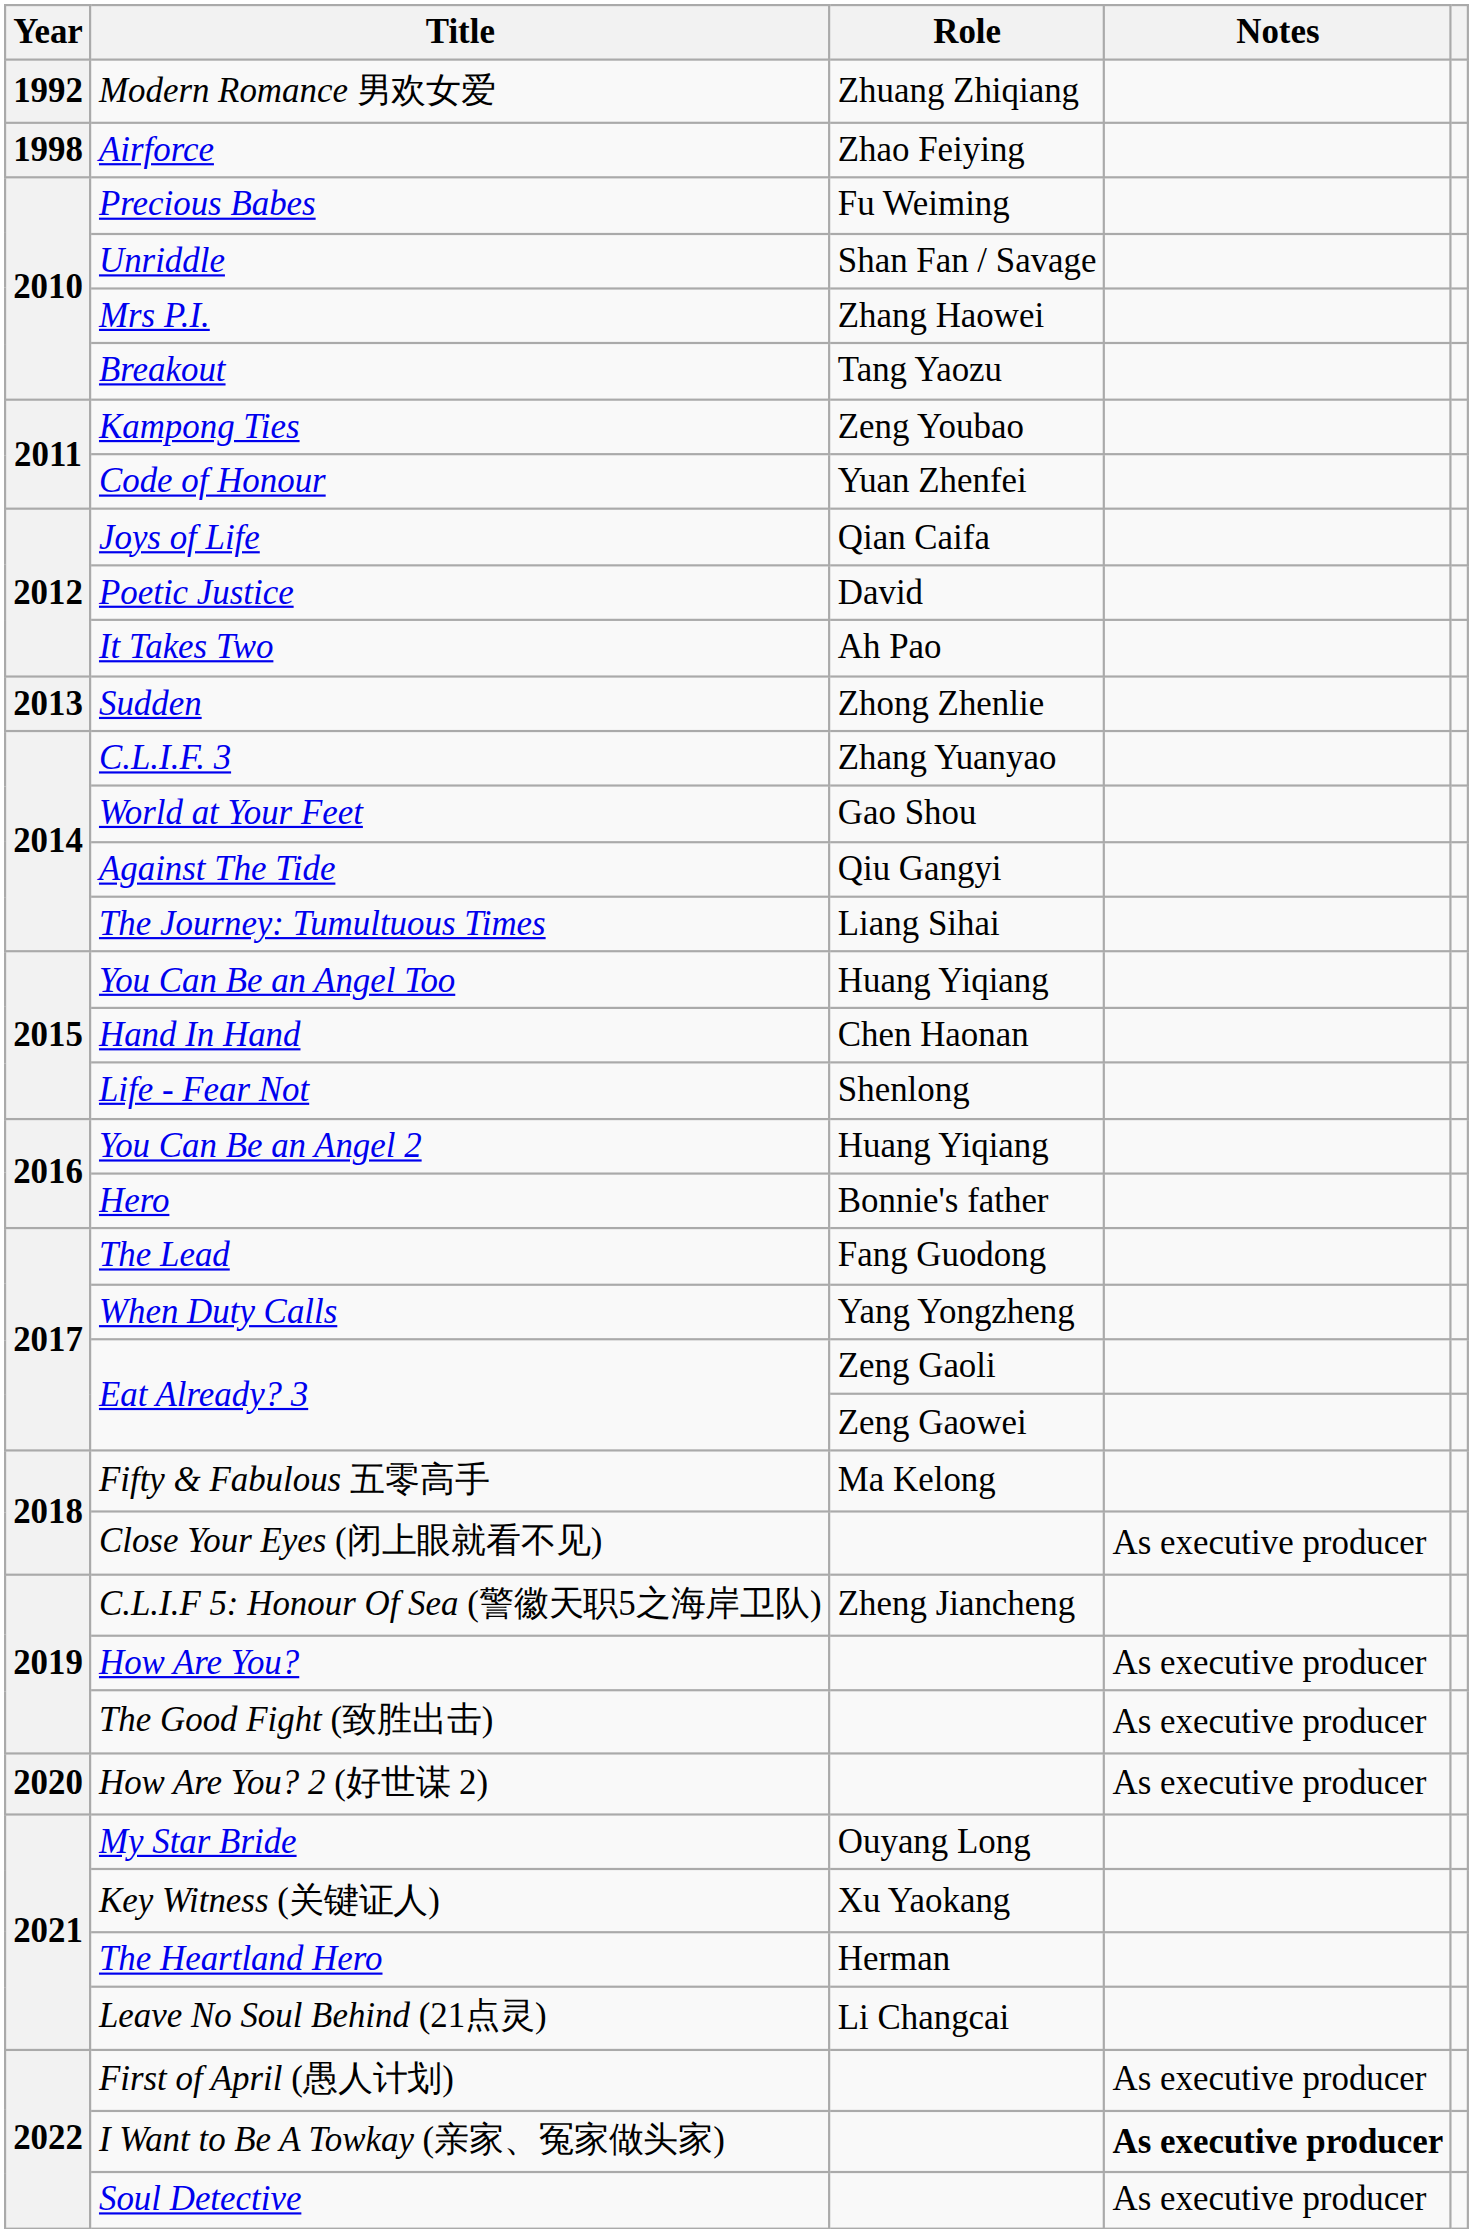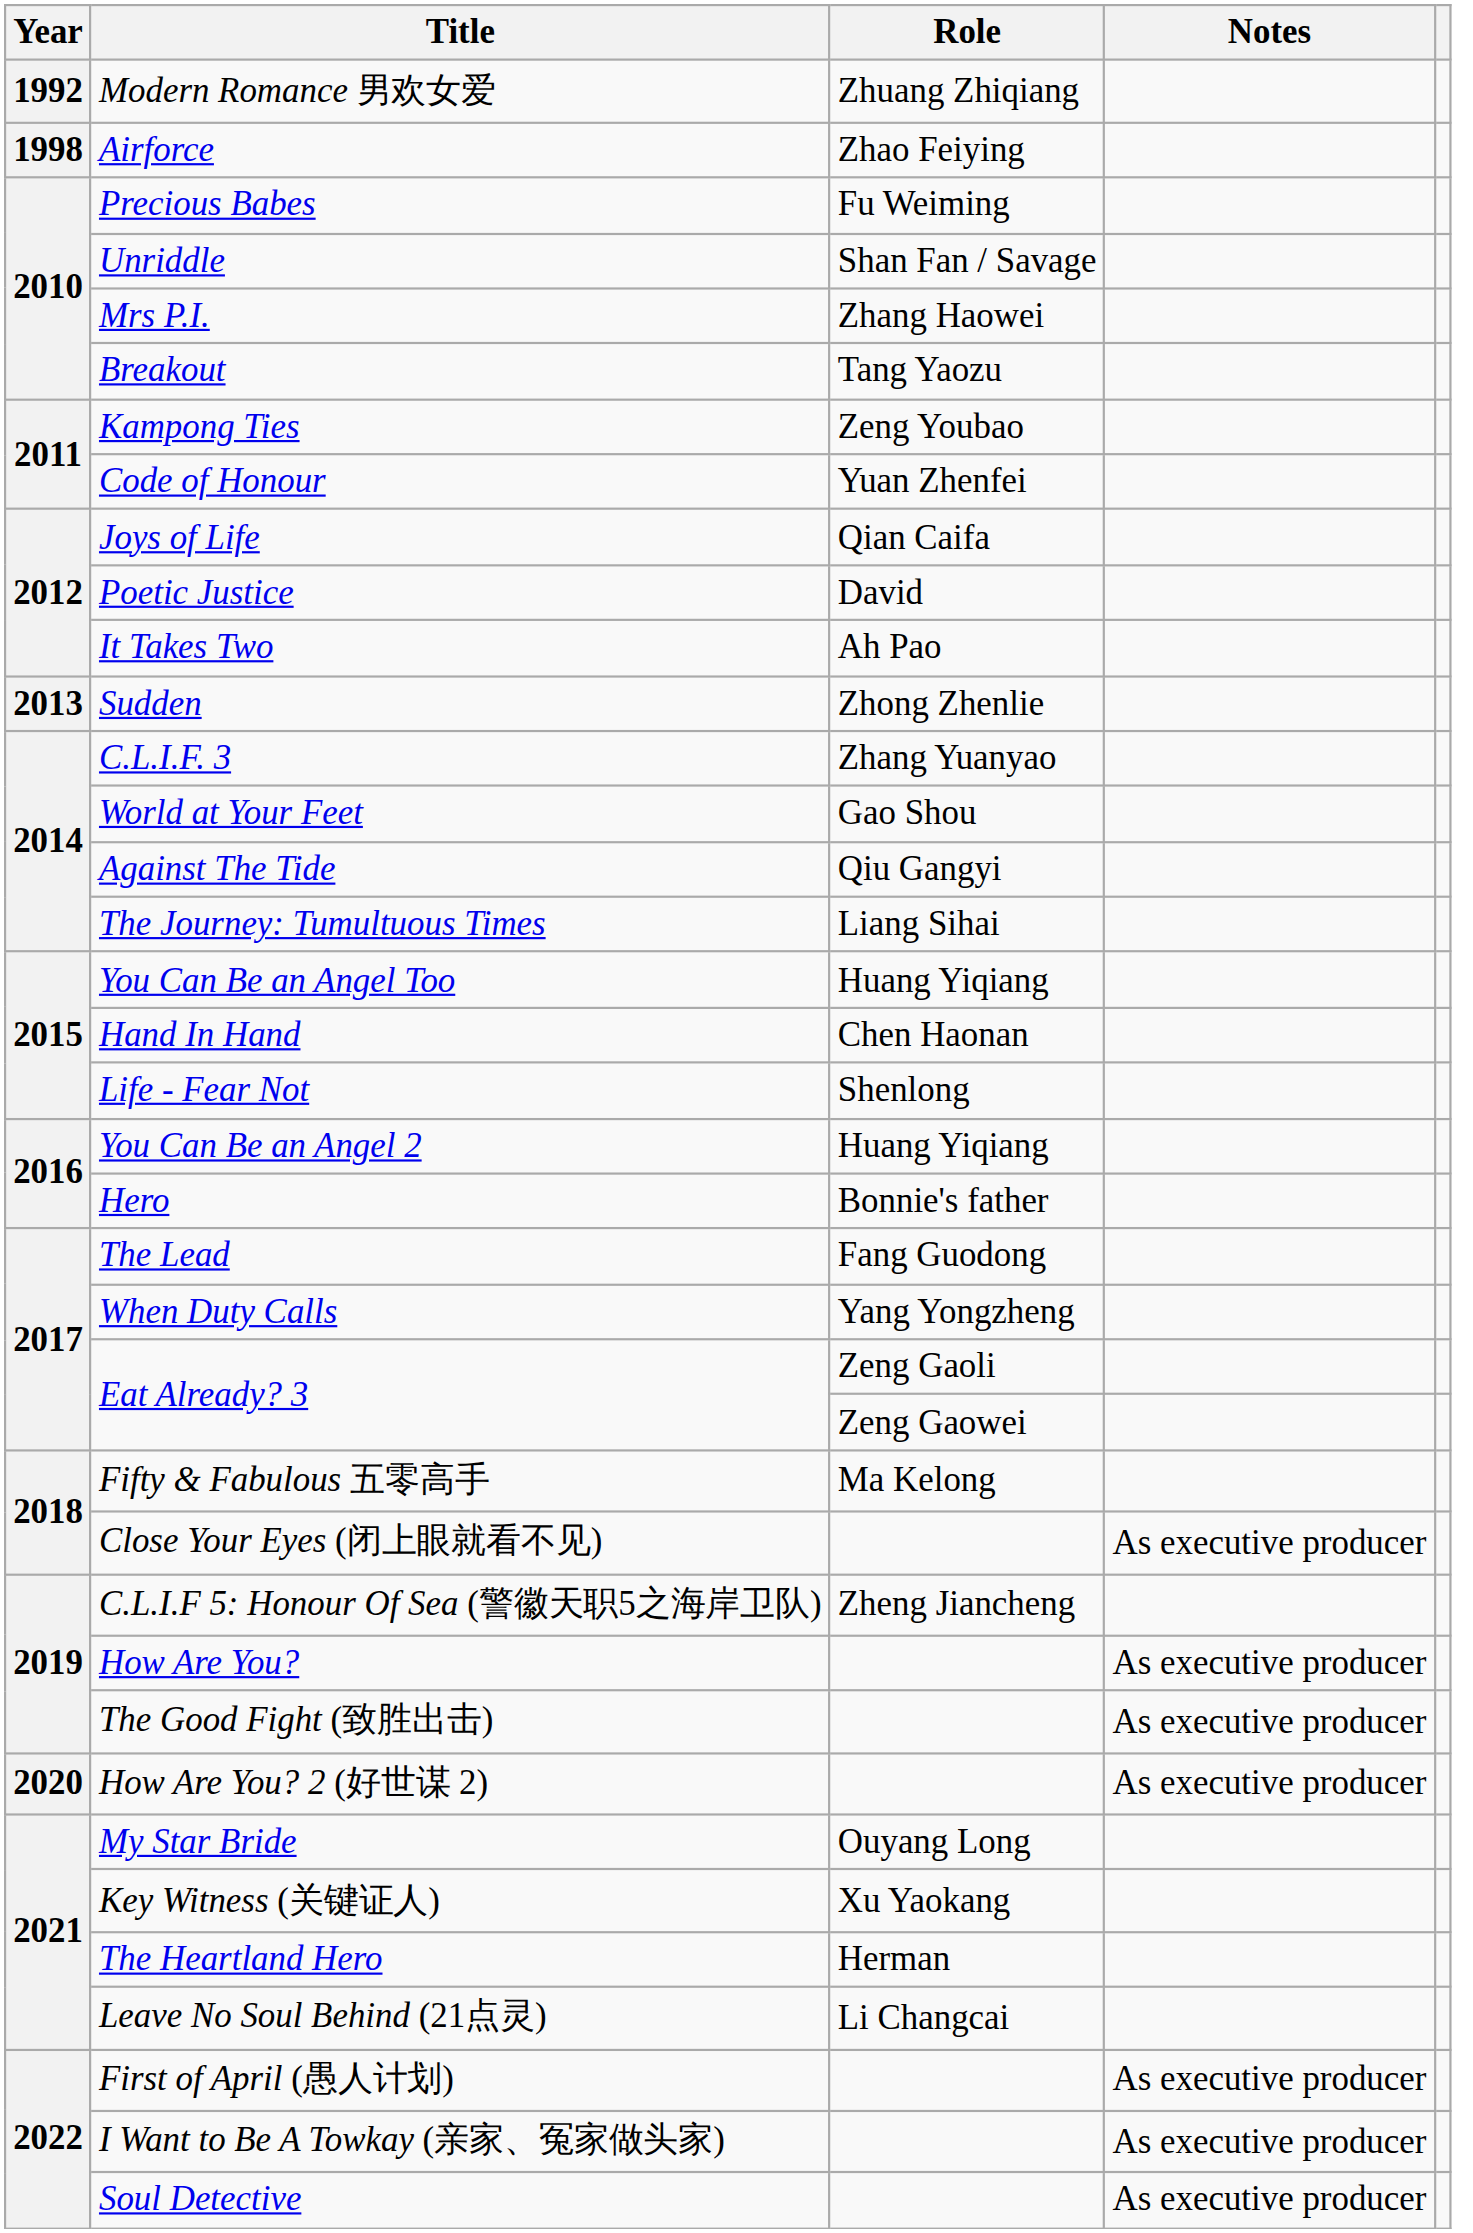I Want to Be A Towkay (亲家、冤家做头家) | Notes: bold -> normal
